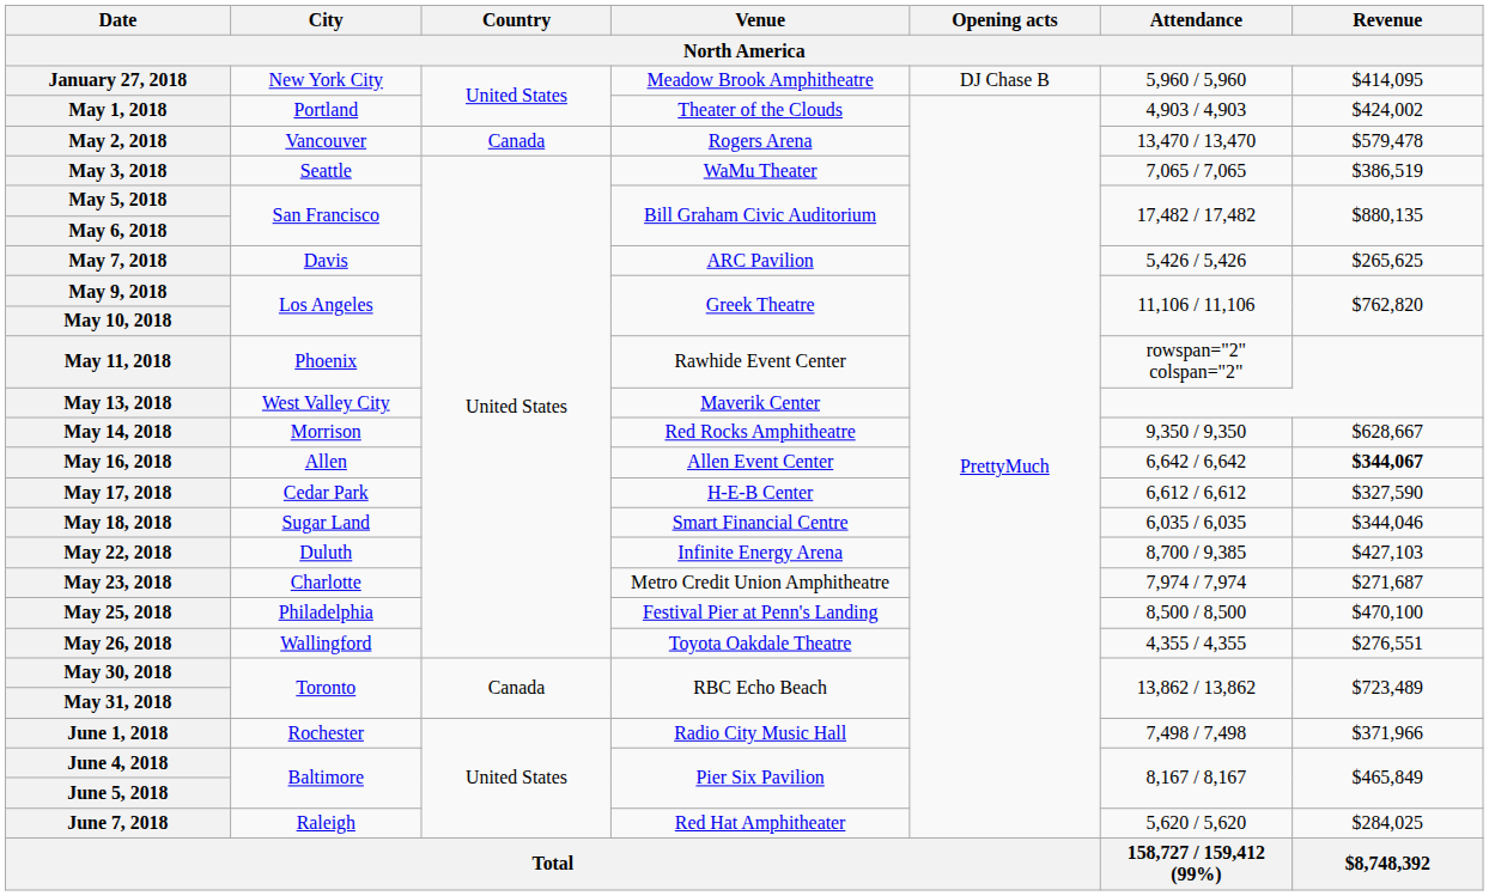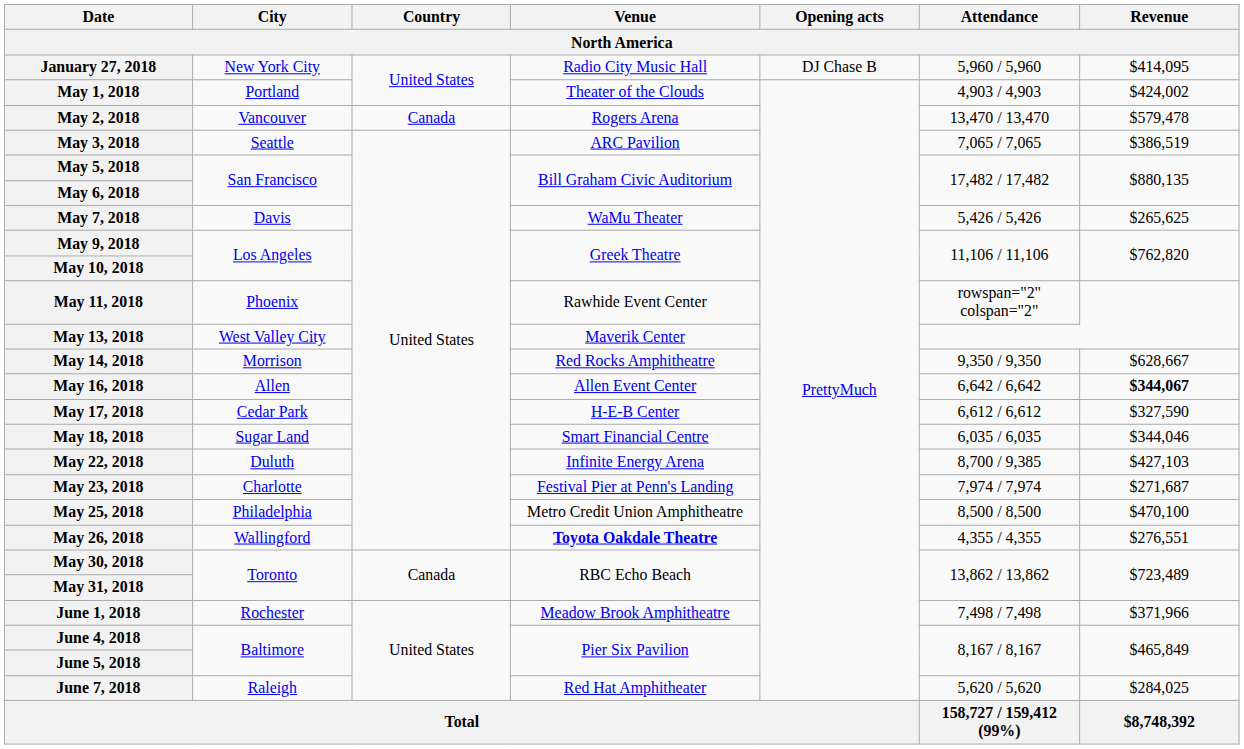January 27, 2018 | Venue: Meadow Brook Amphitheatre -> Radio City Music Hall
May 3, 2018 | Venue: WaMu Theater -> ARC Pavilion
May 7, 2018 | Venue: ARC Pavilion -> WaMu Theater
May 23, 2018 | Venue: Metro Credit Union Amphitheatre -> Festival Pier at Penn's Landing
May 25, 2018 | Venue: Festival Pier at Penn's Landing -> Metro Credit Union Amphitheatre
May 26, 2018 | Venue: normal -> bold
June 1, 2018 | Venue: Radio City Music Hall -> Meadow Brook Amphitheatre
